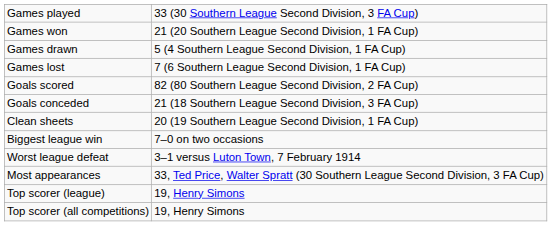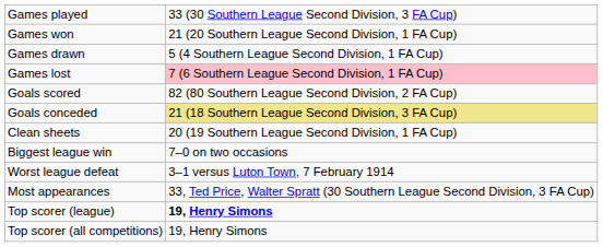Games lost | column 2: no background -> pink background
Goals conceded | column 2: no background -> khaki background
Top scorer (league) | column 2: normal -> bold
